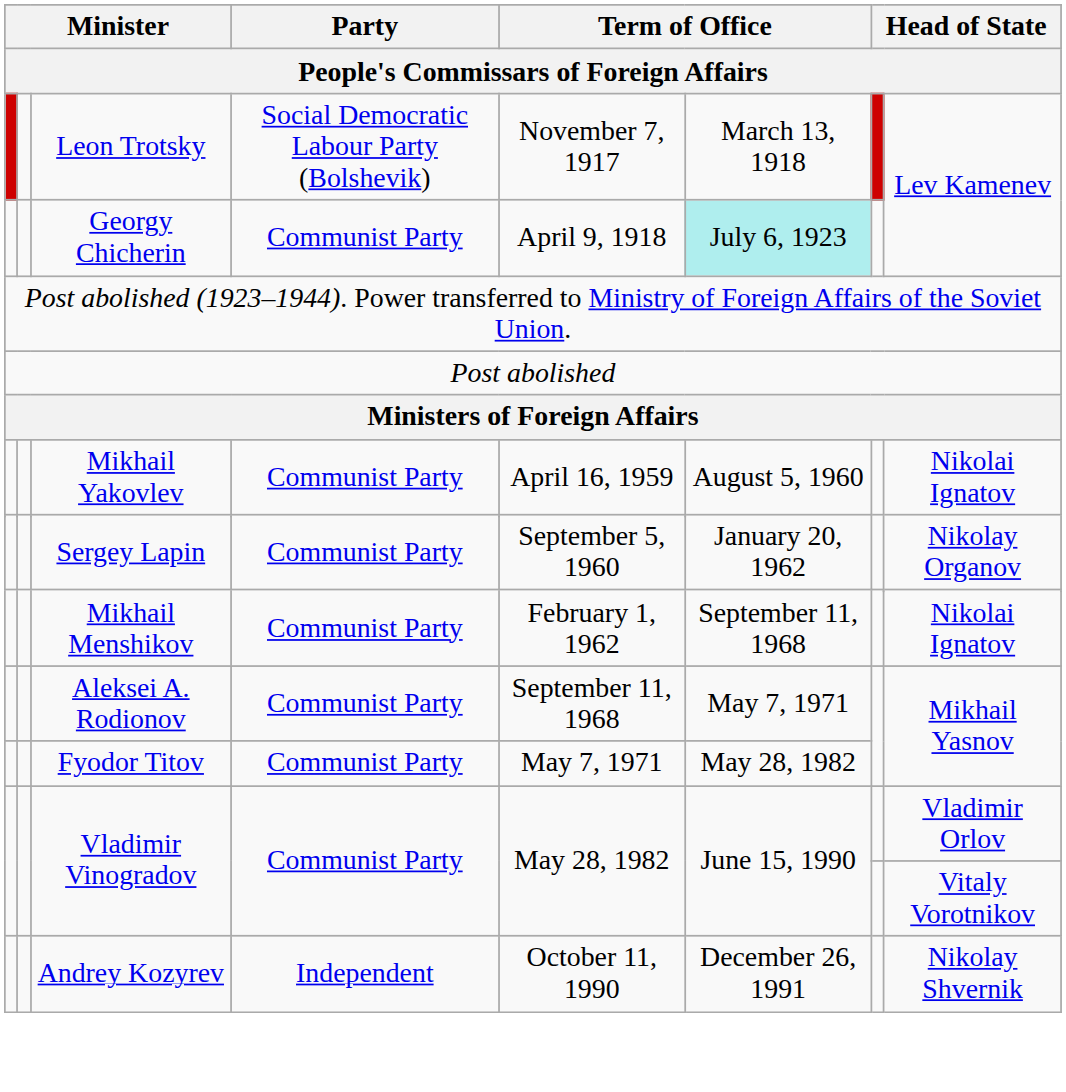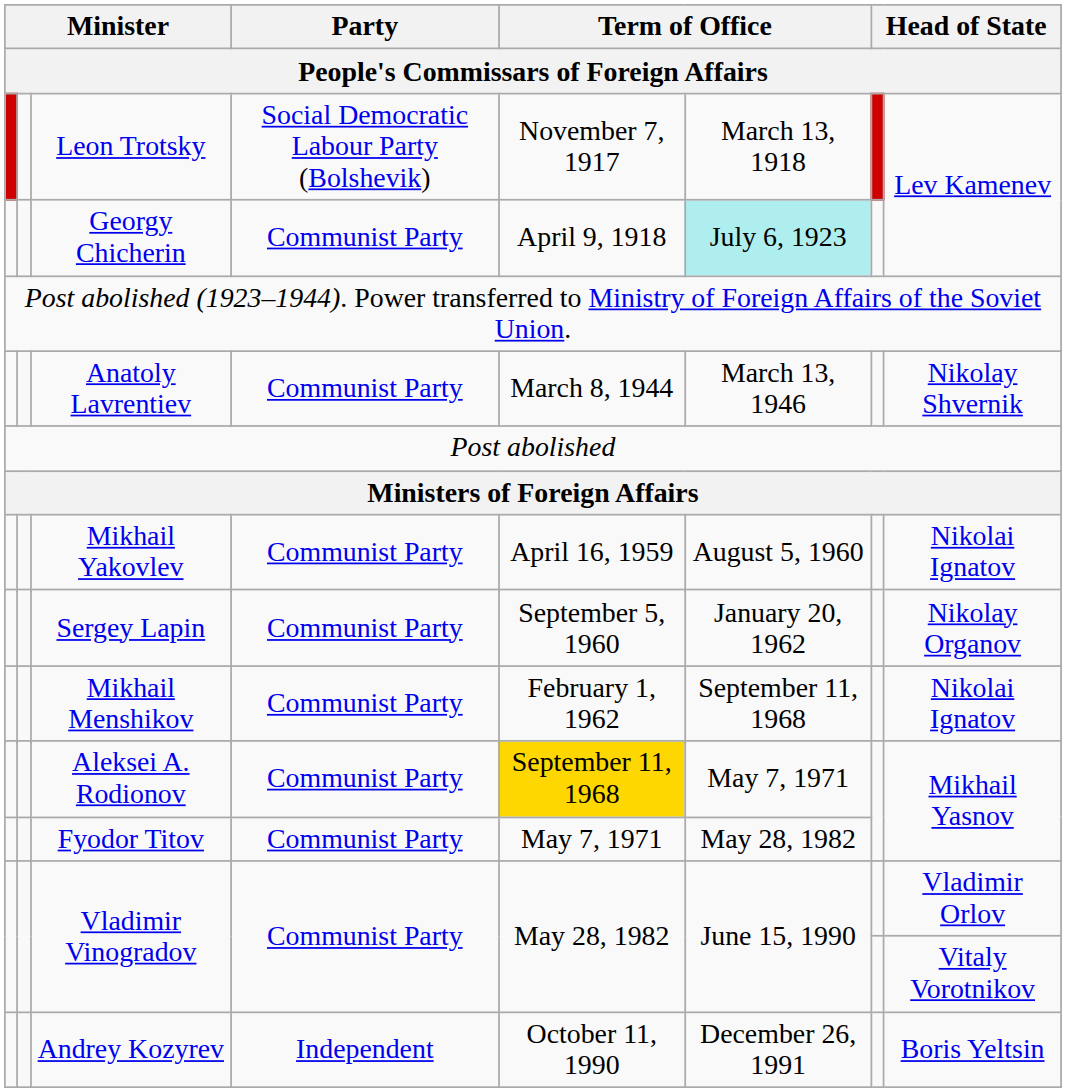+ row: Anatoly Lavrentiev | Communist Party | March 8, 1944 | March 13, 1946 | Nikolay Shvernik
Aleksei A. Rodionov | column 5: no background -> gold background
Andrey Kozyrev | column 8: Nikolay Shvernik -> Boris Yeltsin
